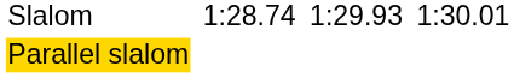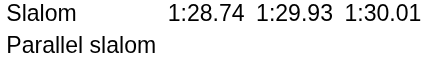Parallel slalom | column 1: gold background -> no background
